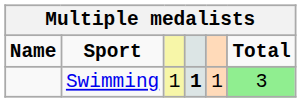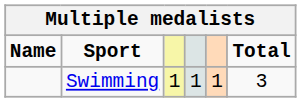Swimming | column 4: bold -> normal
Swimming | Total: lightgreen background -> no background
